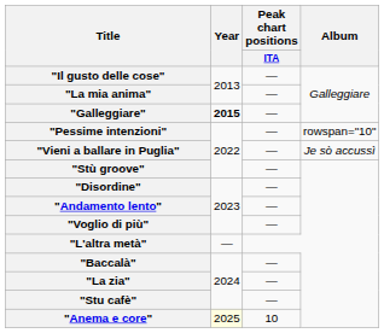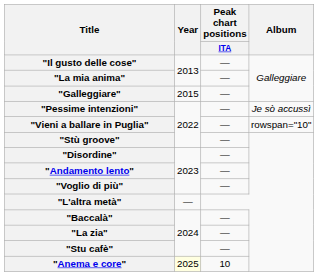"Galleggiare" | Year: bold -> normal
"Pessime intenzioni" | Album: rowspan="10" -> Je sò accussì
"Vieni a ballare in Puglia" | Album: Je sò accussì -> rowspan="10"
